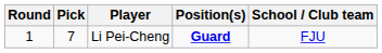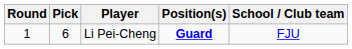Li Pei-Cheng | Pick: 7 -> 6
